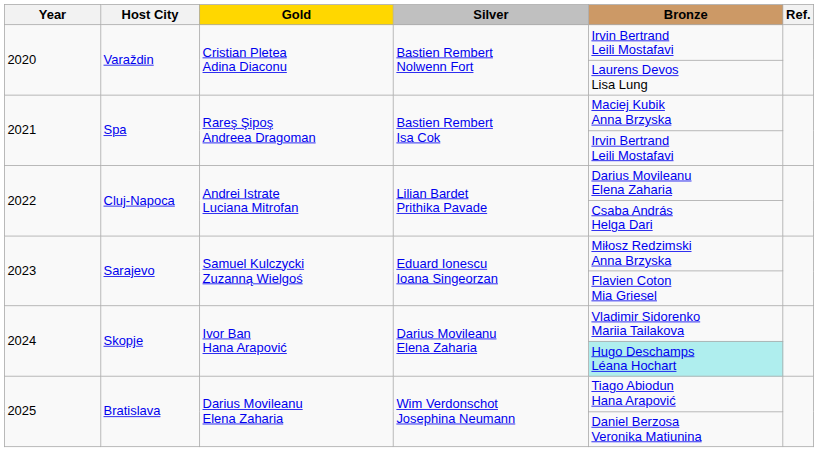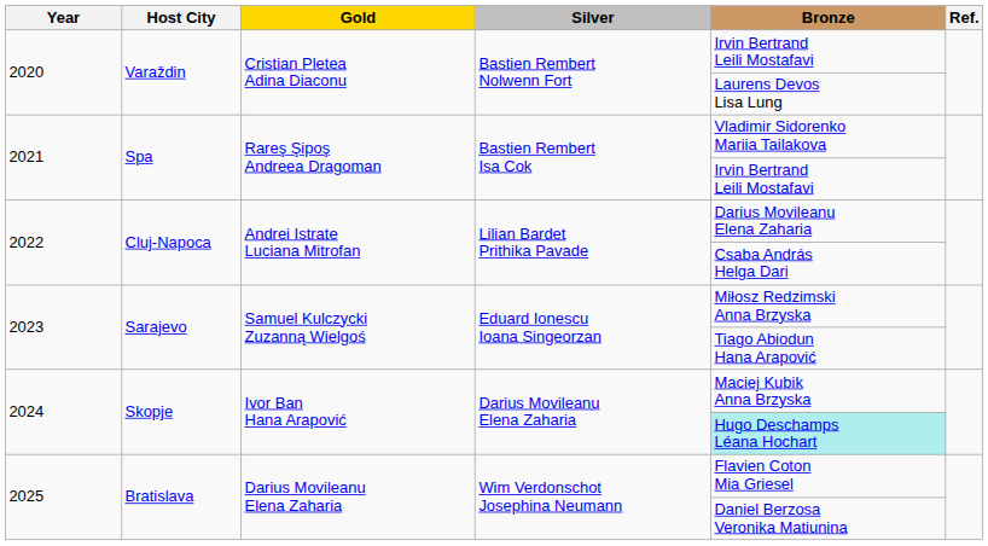row 4 | Bronze: Maciej Kubik Anna Brzyska -> Vladimir Sidorenko Mariia Tailakova
row 9 | Bronze: Flavien Coton Mia Griesel -> Tiago Abiodun Hana Arapović
row 10 | Bronze: Vladimir Sidorenko Mariia Tailakova -> Maciej Kubik Anna Brzyska
row 12 | Bronze: Tiago Abiodun Hana Arapović -> Flavien Coton Mia Griesel
